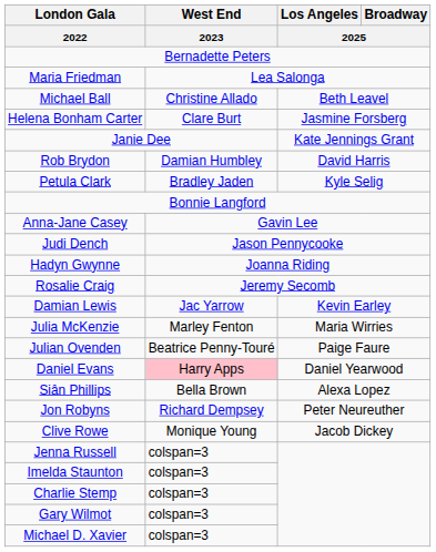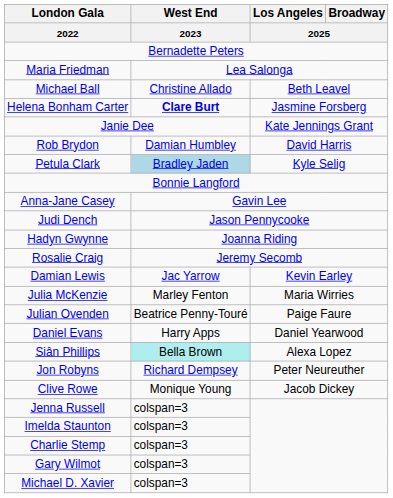Helena Bonham Carter | West End / 2023: normal -> bold
Petula Clark | West End / 2023: no background -> lightblue background
Daniel Evans | West End / 2023: pink background -> no background
Siân Phillips | West End / 2023: no background -> paleturquoise background
